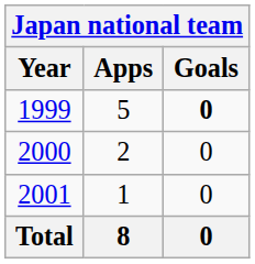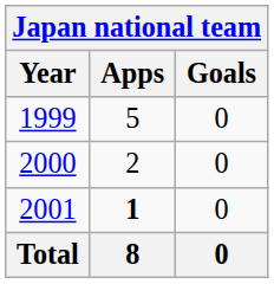1999 | Goals: bold -> normal
2001 | Apps: normal -> bold
